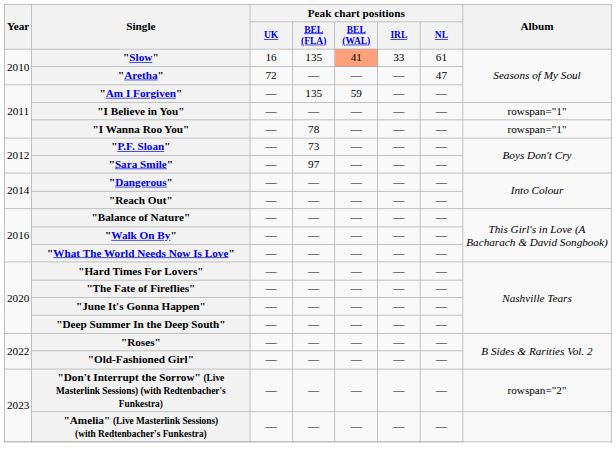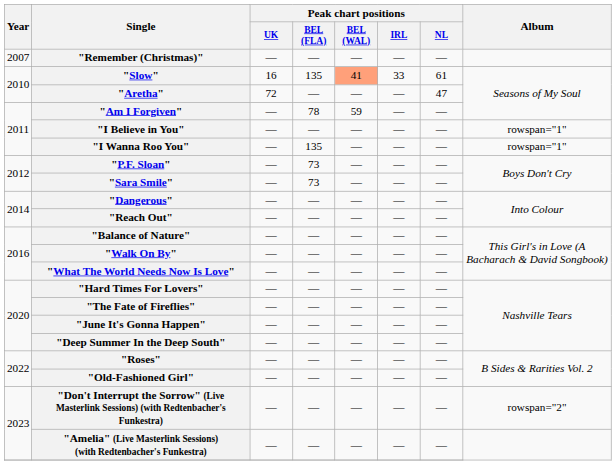+ row: 2007 | "Remember (Christmas)" | — | — | — | — | —
"Am I Forgiven" | Peak chart positions / BEL (FLA): 135 -> 78
"I Wanna Roo You" | Peak chart positions / BEL (FLA): 78 -> 135
"Sara Smile" | Peak chart positions / BEL (FLA): 97 -> 73
